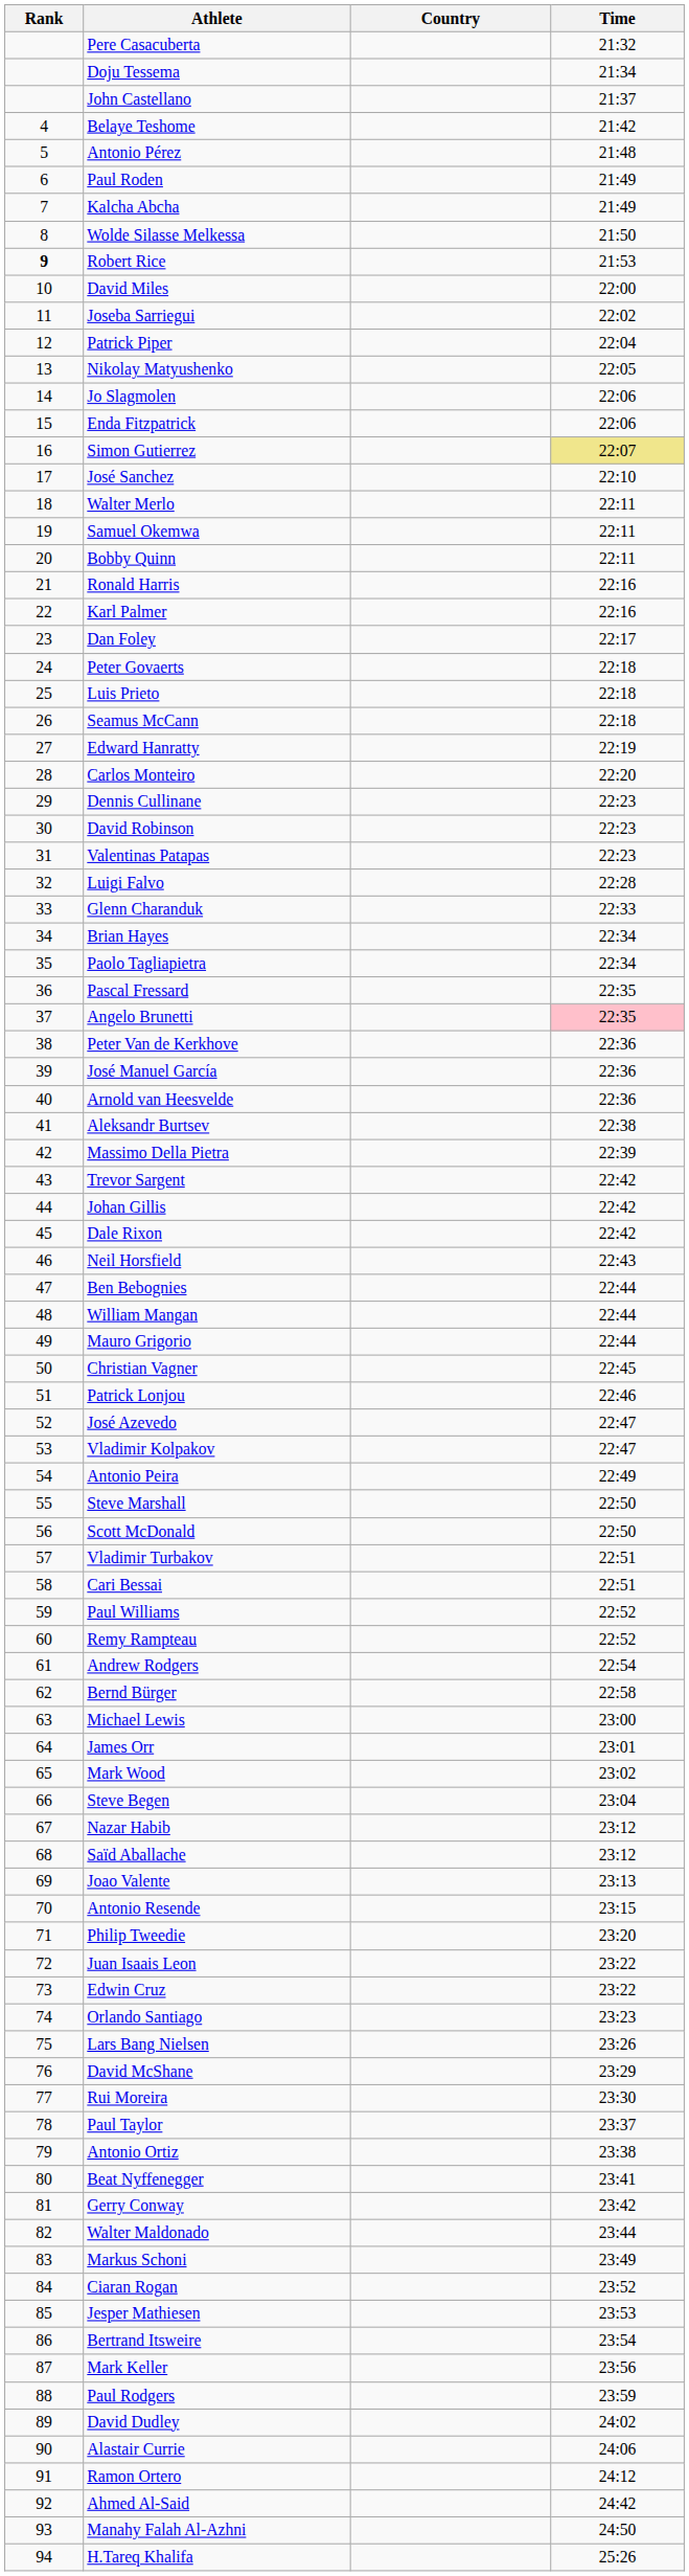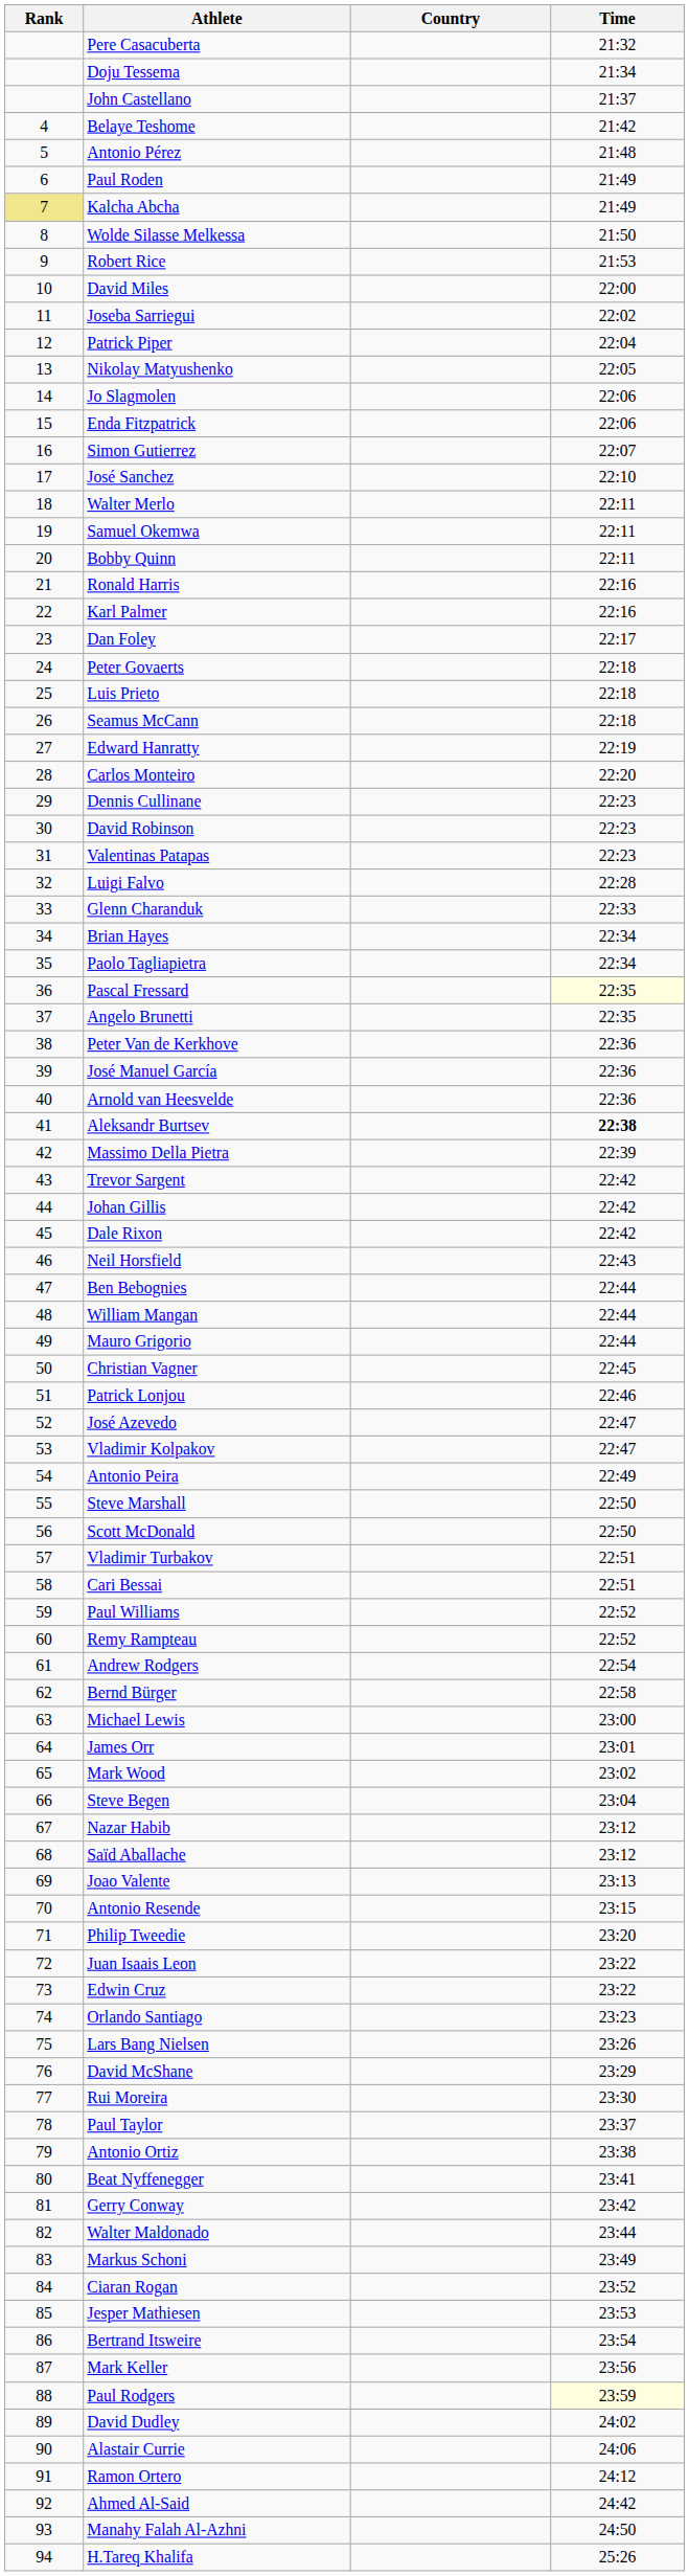Kalcha Abcha | Rank: no background -> khaki background
Robert Rice | Rank: bold -> normal
Simon Gutierrez | Time: khaki background -> no background
Pascal Fressard | Time: no background -> lightyellow background
Angelo Brunetti | Time: pink background -> no background
Aleksandr Burtsev | Time: normal -> bold
Paul Rodgers | Time: no background -> lightyellow background
